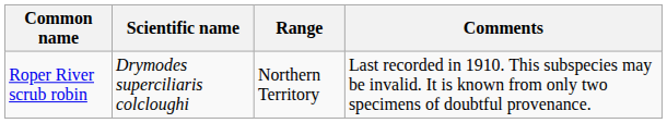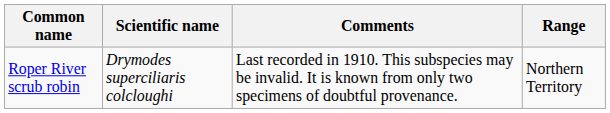columns swapped: Range <-> Comments
